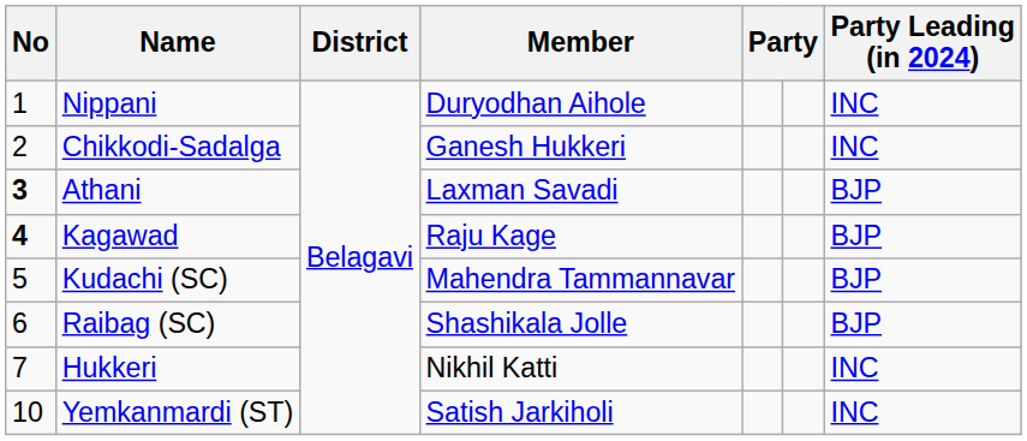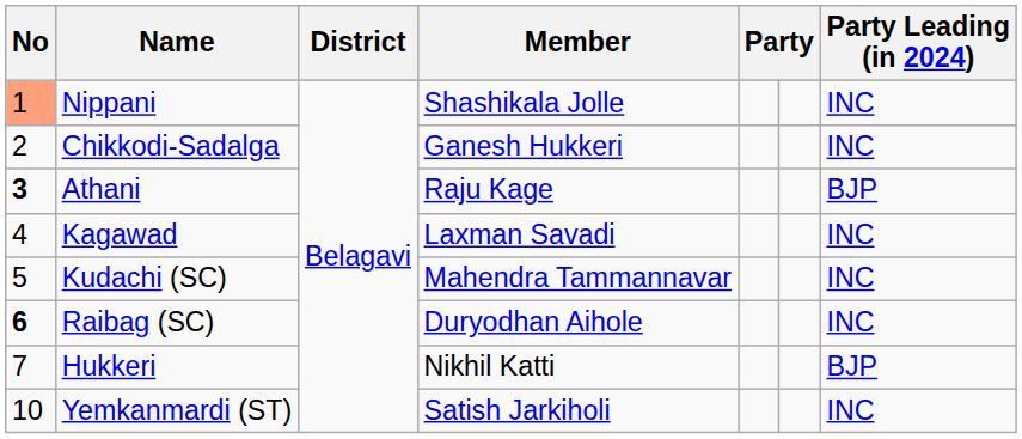Nippani | No: no background -> lightsalmon background
Nippani | Member: Duryodhan Aihole -> Shashikala Jolle
Athani | Member: Laxman Savadi -> Raju Kage
Kagawad | No: bold -> normal
Kagawad | Member: Raju Kage -> Laxman Savadi
Kagawad | column 7: BJP -> INC
Kudachi (SC) | column 7: BJP -> INC
Raibag (SC) | No: normal -> bold
Raibag (SC) | Member: Shashikala Jolle -> Duryodhan Aihole
Raibag (SC) | column 7: BJP -> INC
Hukkeri | column 7: INC -> BJP
